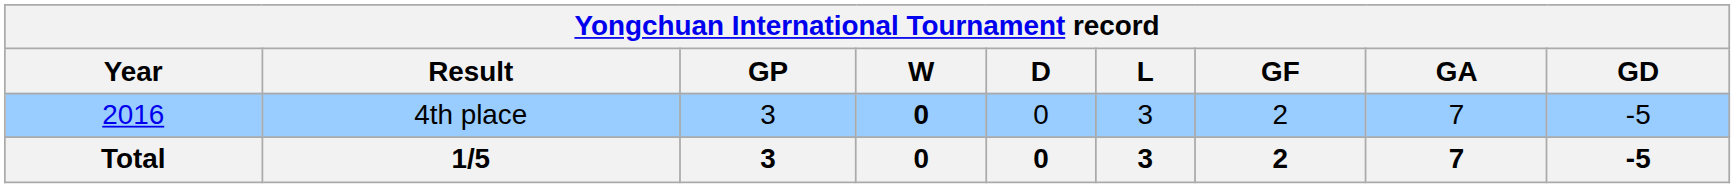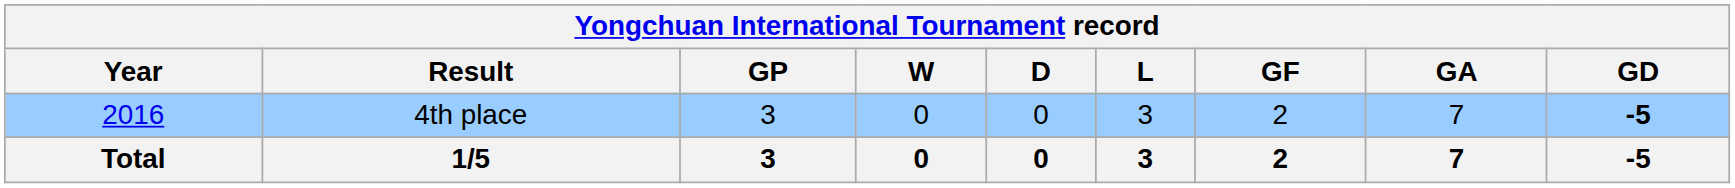4th place | W: bold -> normal
4th place | GD: normal -> bold
